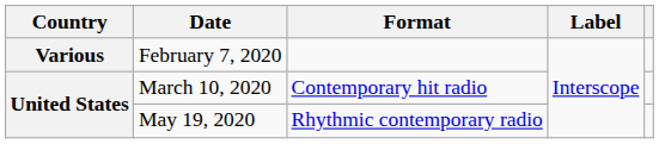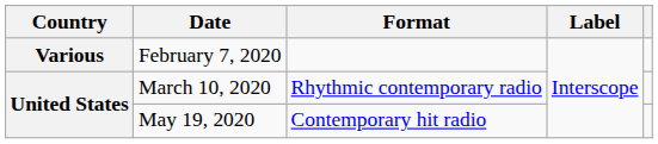March 10, 2020 | Format: Contemporary hit radio -> Rhythmic contemporary radio
May 19, 2020 | Format: Rhythmic contemporary radio -> Contemporary hit radio
